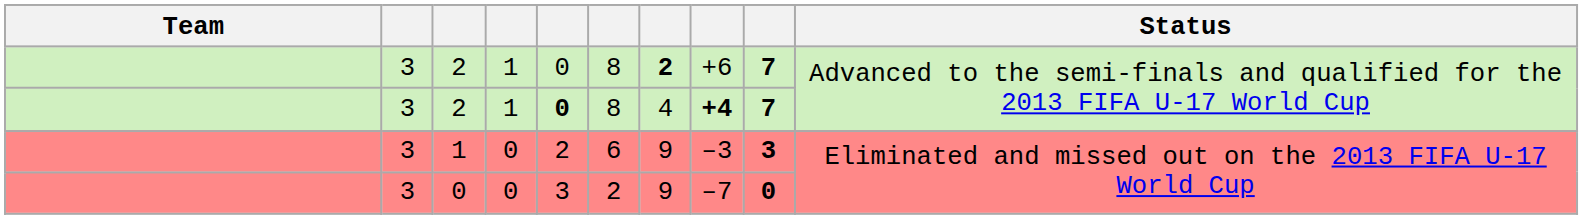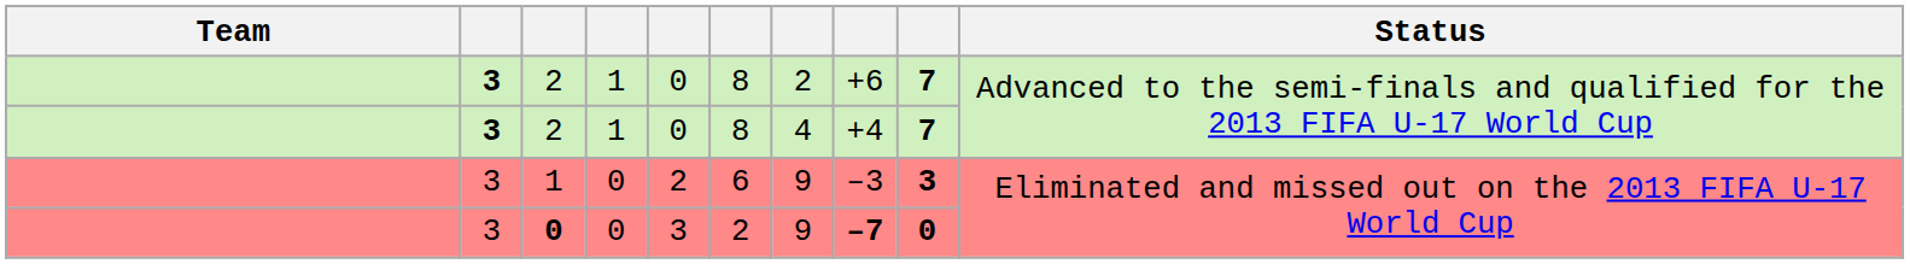row 2 | column 2: normal -> bold
row 2 | column 7: bold -> normal
row 3 | column 2: normal -> bold
row 3 | column 5: bold -> normal
row 3 | column 8: bold -> normal
row 5 | column 3: normal -> bold
row 5 | column 8: normal -> bold
